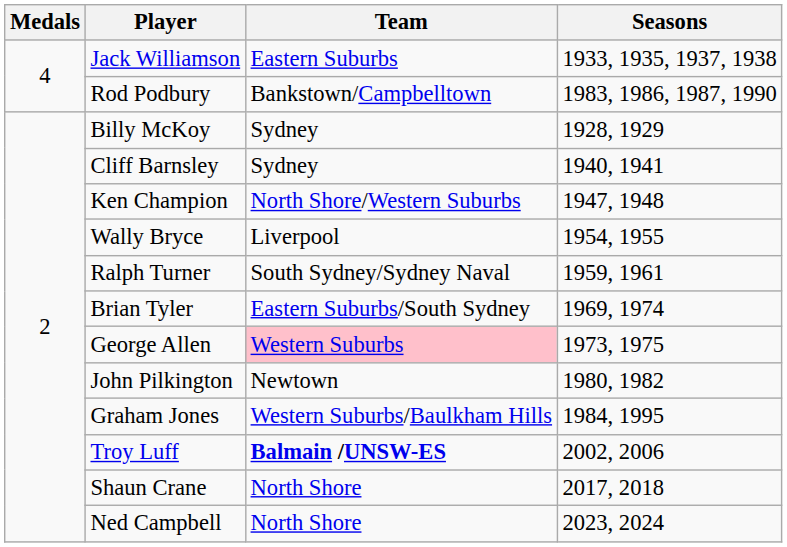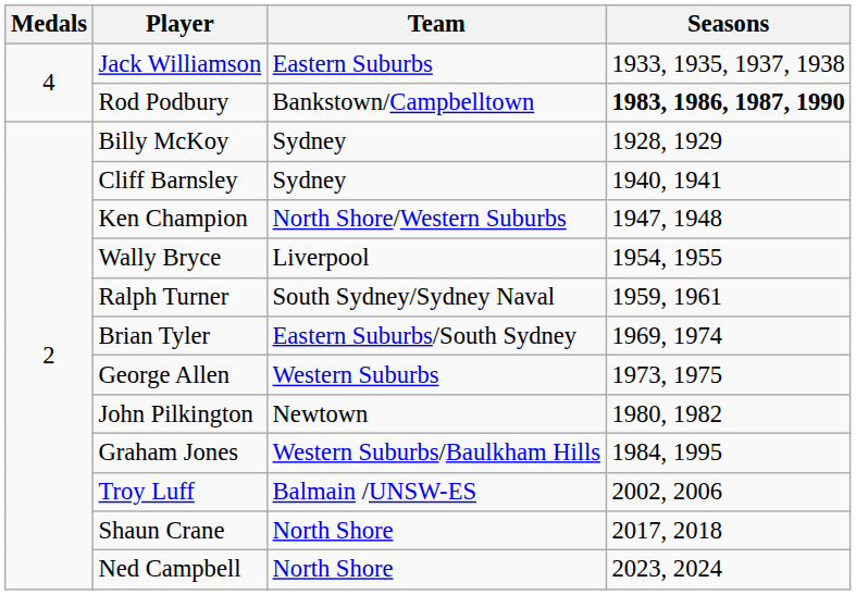Rod Podbury | Seasons: normal -> bold
George Allen | Team: pink background -> no background
Troy Luff | Team: bold -> normal
